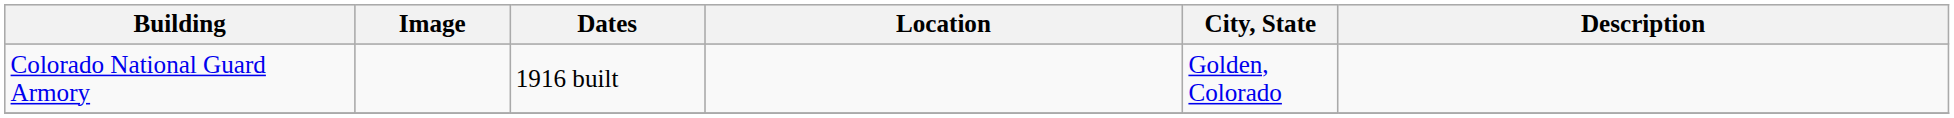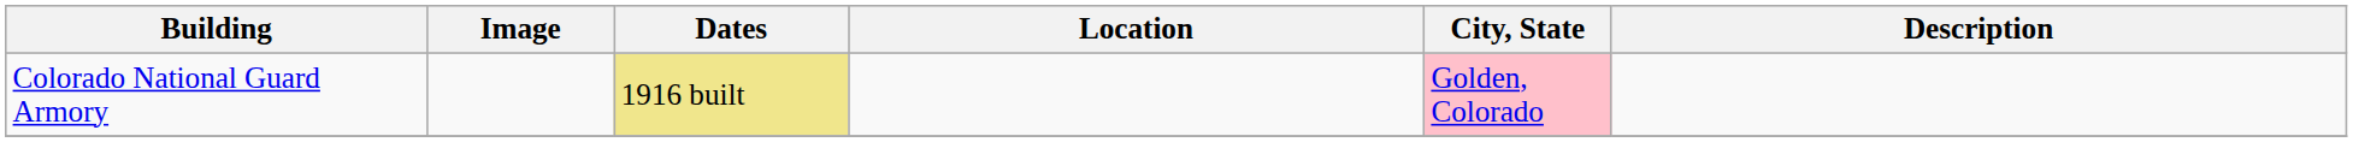Colorado National Guard Armory | Dates: no background -> khaki background
Colorado National Guard Armory | City, State: no background -> pink background
